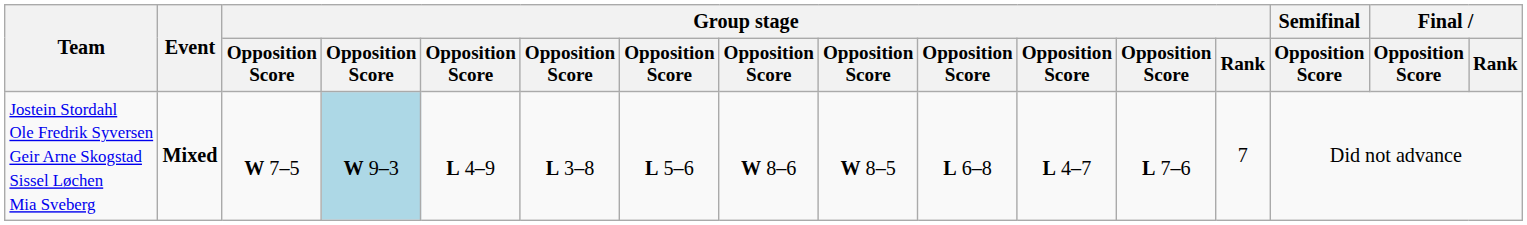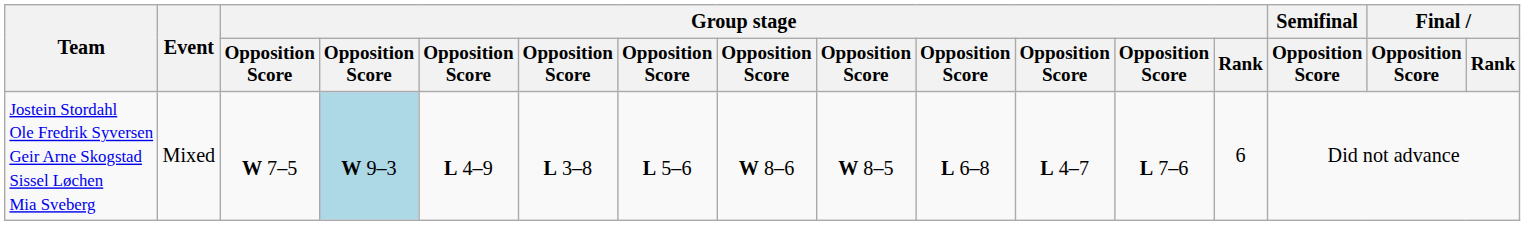row 3 | Event: bold -> normal
row 3 | Group stage / Rank: 7 -> 6
